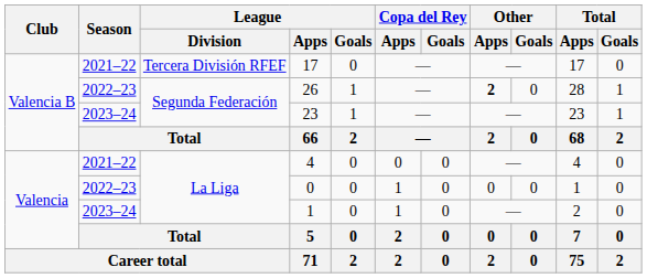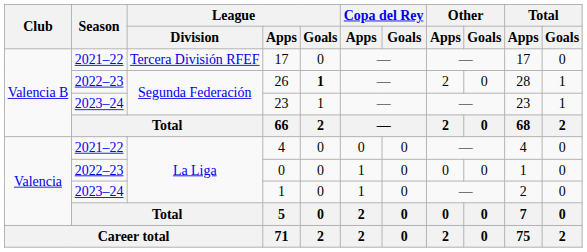26 | League / Goals: normal -> bold
26 | Other / Apps: bold -> normal
